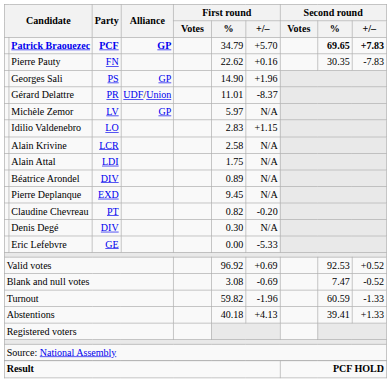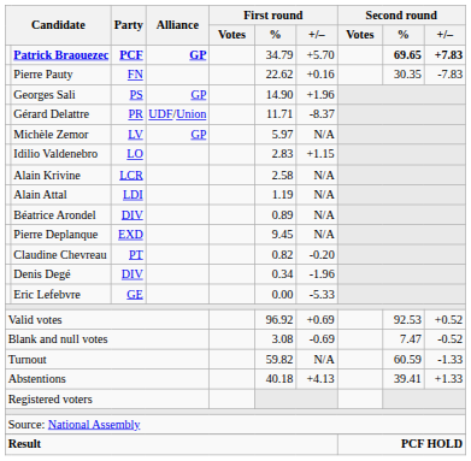Gérard Delattre | First round / %: 11.01 -> 11.71
Alain Attal | First round / %: 1.75 -> 1.19
Denis Degé | First round / %: 0.30 -> 0.34
Denis Degé | First round / +/–: N/A -> -1.96
Turnout | First round / +/–: -1.96 -> N/A
